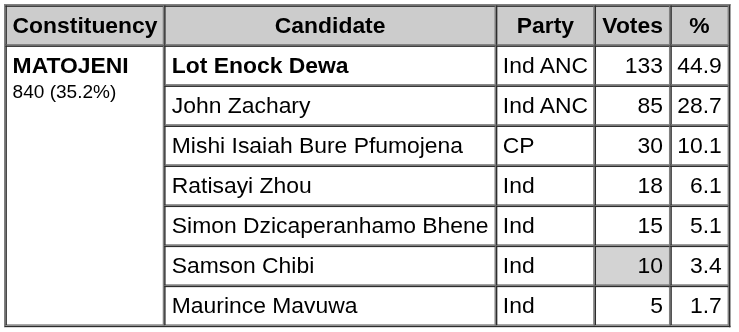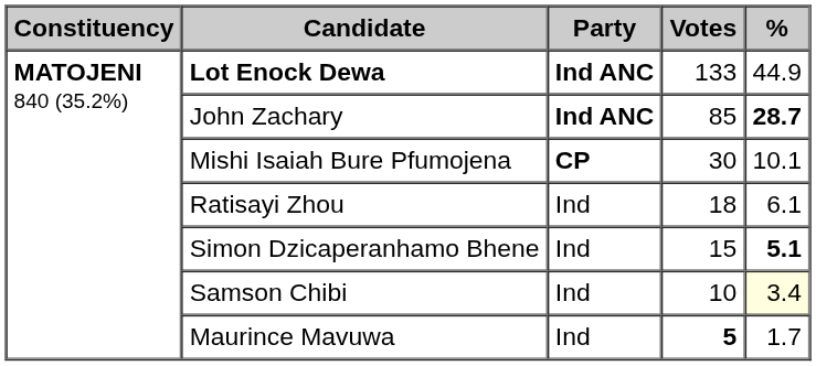Lot Enock Dewa | Party: normal -> bold
John Zachary | Party: normal -> bold
John Zachary | %: normal -> bold
Mishi Isaiah Bure Pfumojena | Party: normal -> bold
Simon Dzicaperanhamo Bhene | %: normal -> bold
Samson Chibi | Votes: lightgrey background -> no background
Samson Chibi | %: no background -> lightyellow background
Maurince Mavuwa | Votes: normal -> bold
